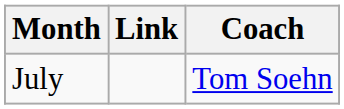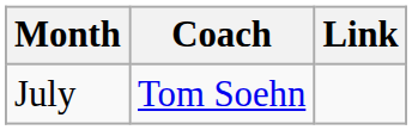columns swapped: Coach <-> Link
